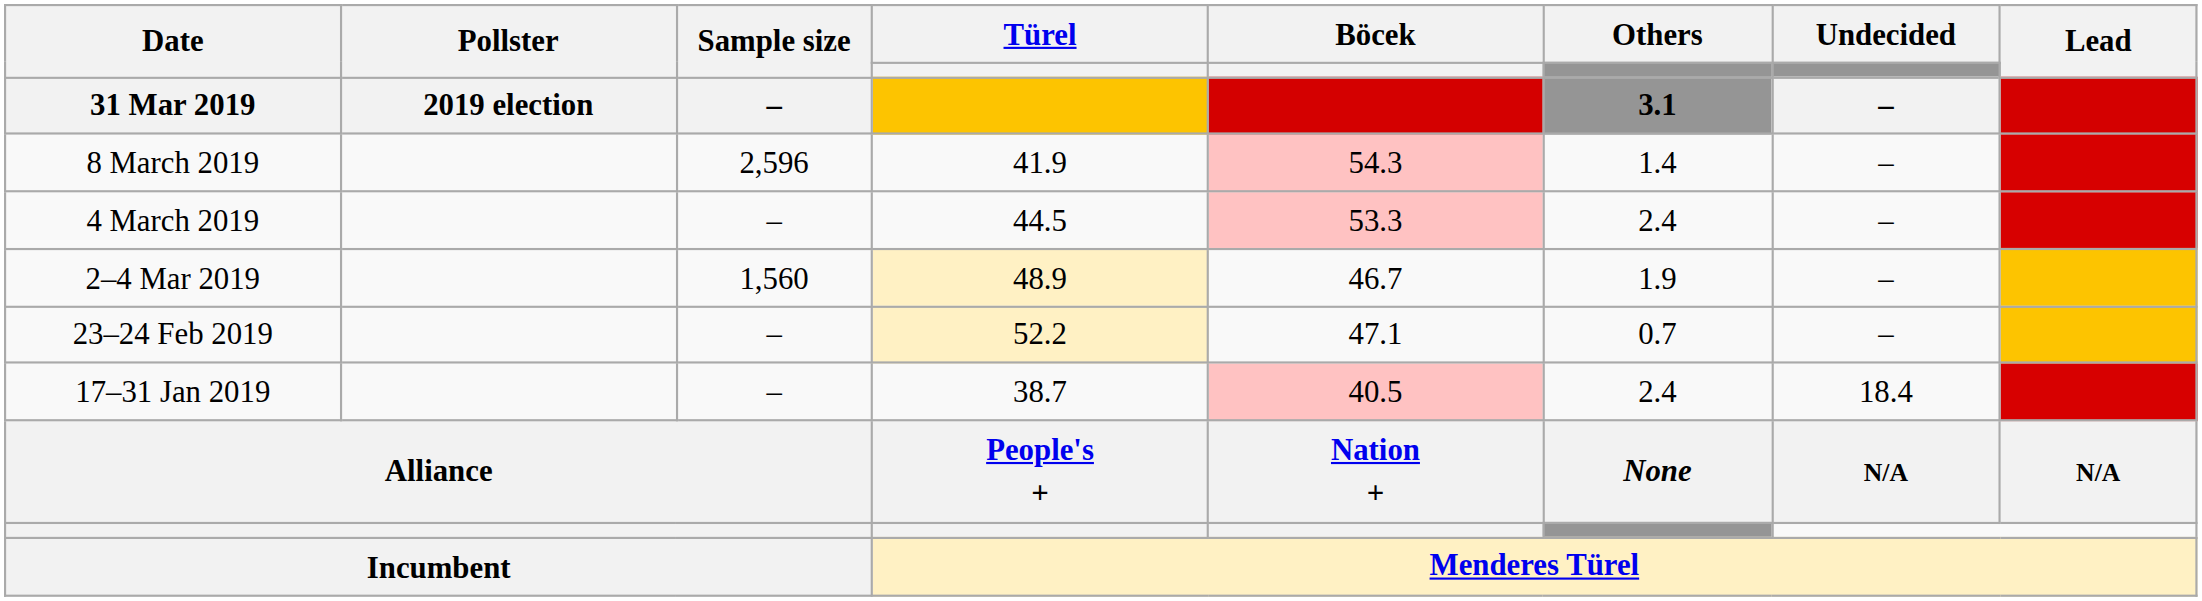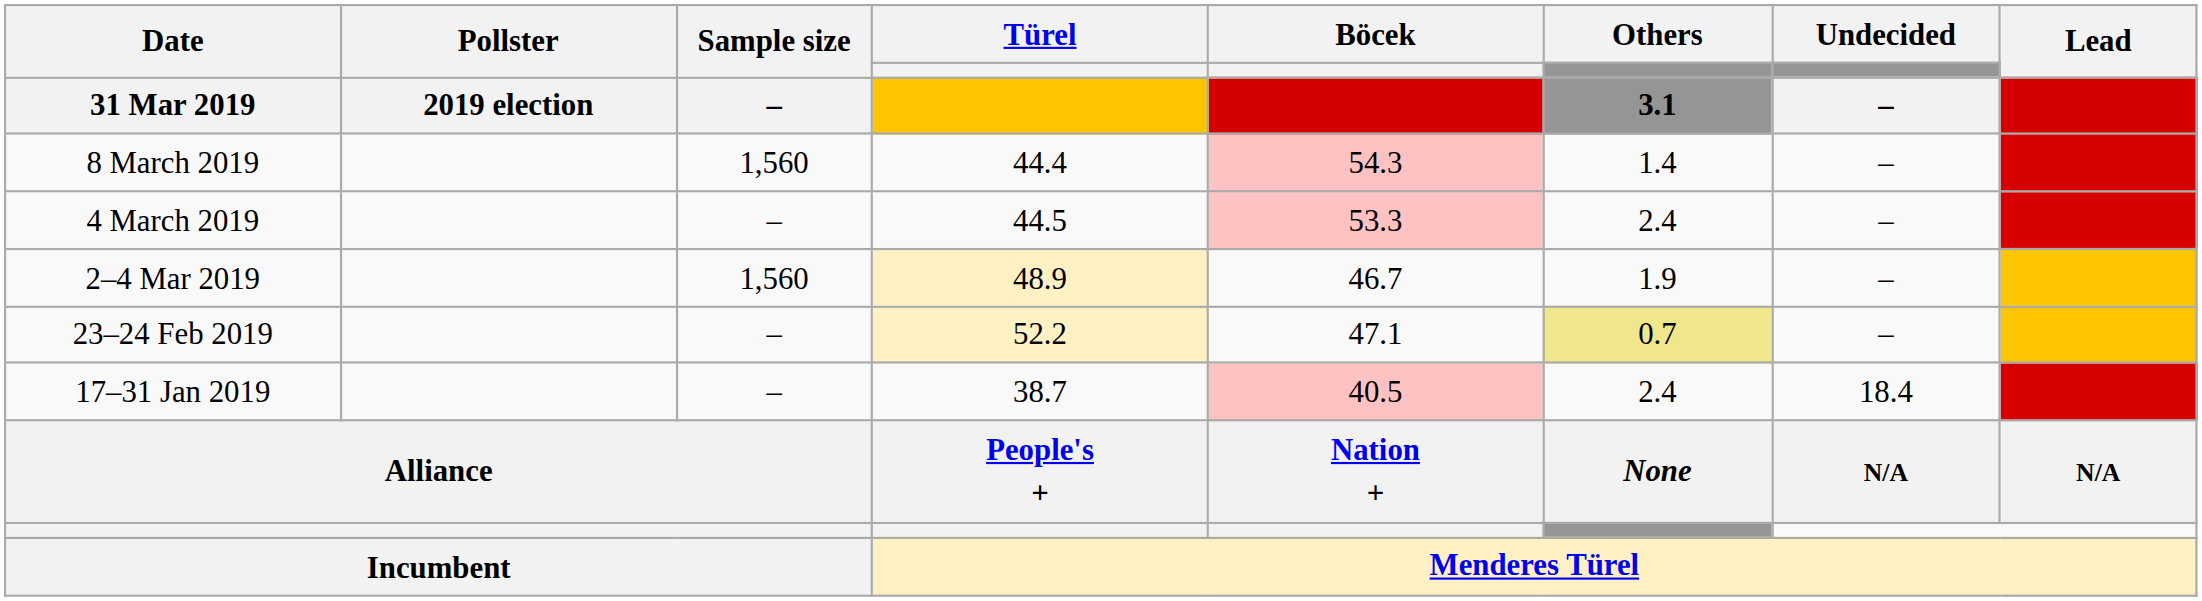8 March 2019 | Sample size / –: 2,596 -> 1,560
8 March 2019 | Türel: 41.9 -> 44.4
23–24 Feb 2019 | Others / 3.1: no background -> khaki background
